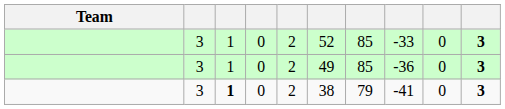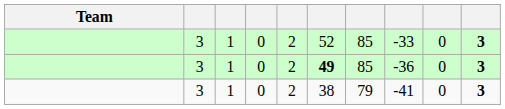row 3 | column 6: normal -> bold
row 4 | column 3: bold -> normal
